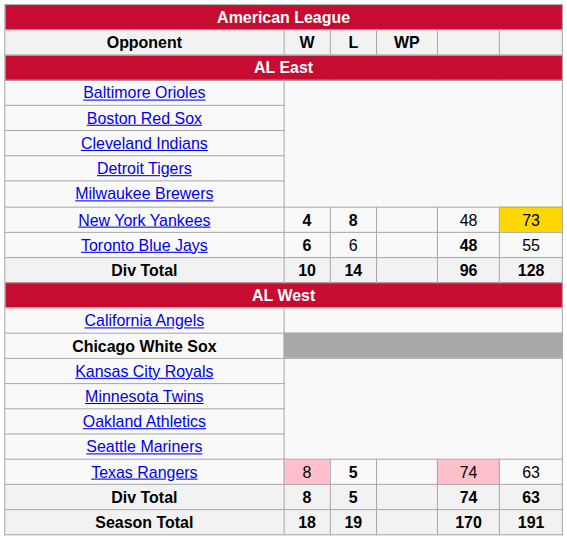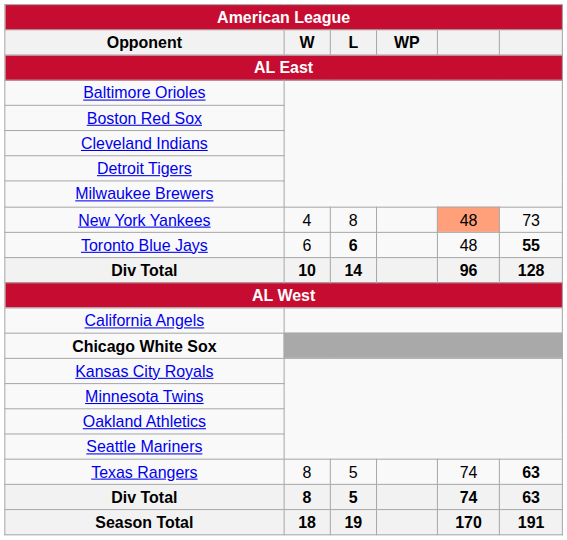New York Yankees | W: bold -> normal
New York Yankees | L: bold -> normal
New York Yankees | column 5: no background -> lightsalmon background
New York Yankees | column 6: gold background -> no background
Toronto Blue Jays | W: bold -> normal
Toronto Blue Jays | L: normal -> bold
Toronto Blue Jays | column 5: bold -> normal
Toronto Blue Jays | column 6: normal -> bold
Texas Rangers | W: pink background -> no background
Texas Rangers | L: bold -> normal
Texas Rangers | column 5: pink background -> no background
Texas Rangers | column 6: normal -> bold
